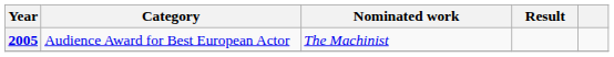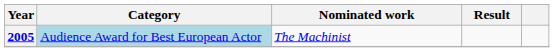2005 | Category: no background -> lightblue background
